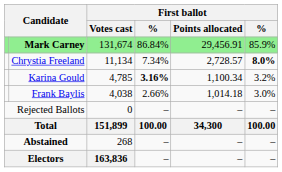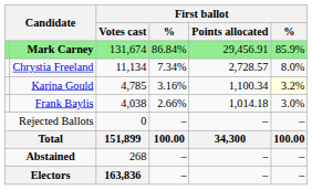Chrystia Freeland | column 6: bold -> normal
Karina Gould | column 4: bold -> normal
Karina Gould | column 6: no background -> lightyellow background
